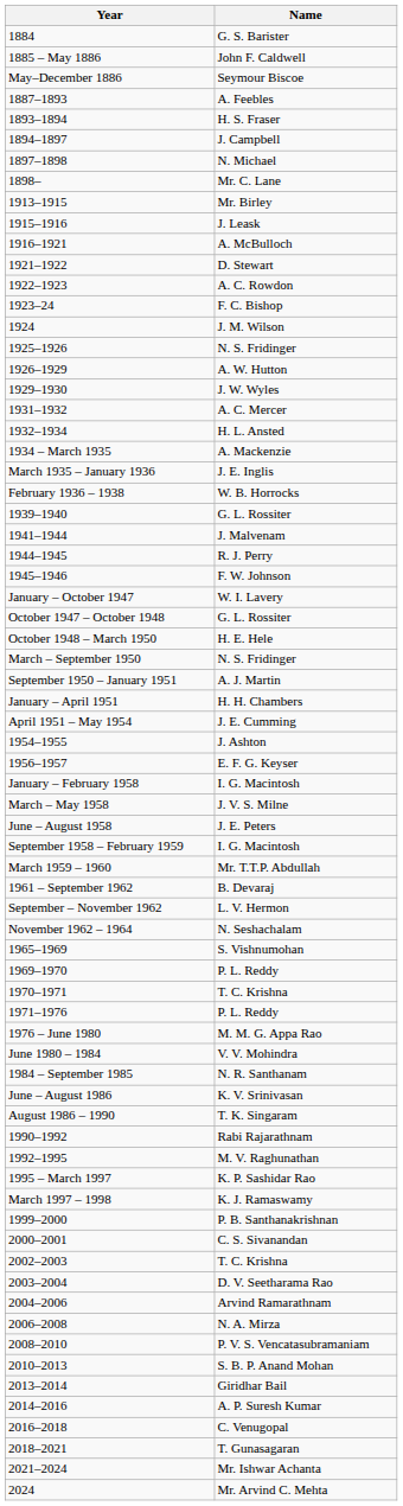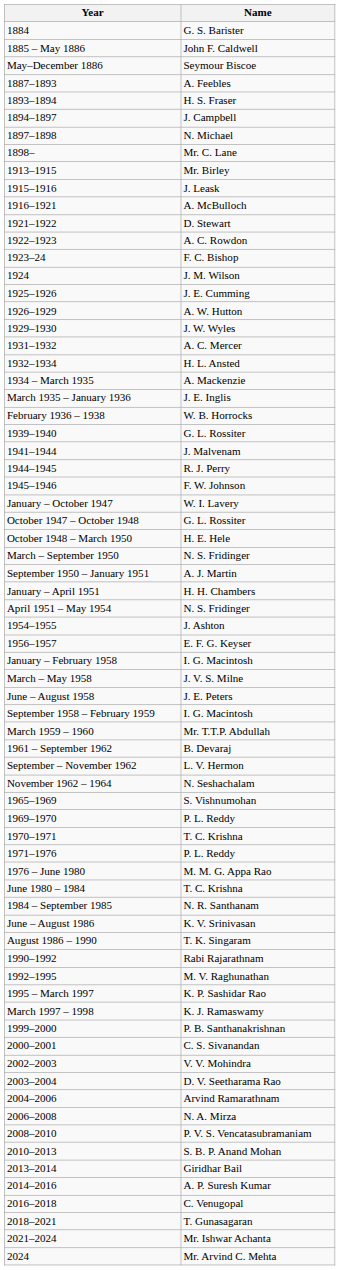row 17 | Name: N. S. Fridinger -> J. E. Cumming
row 35 | Name: J. E. Cumming -> N. S. Fridinger
row 51 | Name: V. V. Mohindra -> T. C. Krishna
row 61 | Name: T. C. Krishna -> V. V. Mohindra
